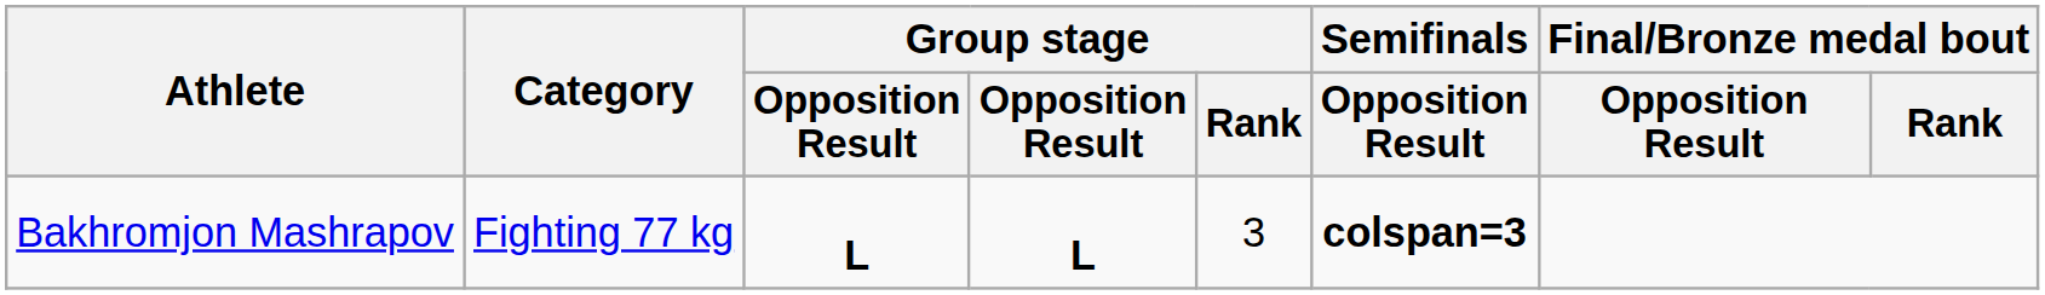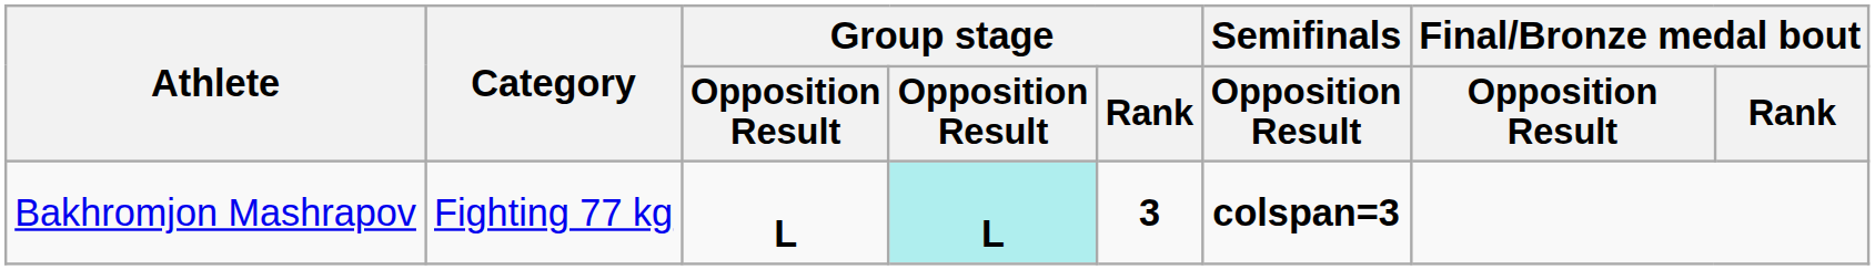Bakhromjon Mashrapov | column 4: no background -> paleturquoise background
Bakhromjon Mashrapov | Group stage / Rank: normal -> bold
